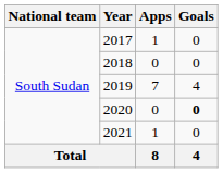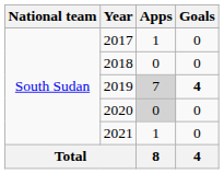2019 | Apps: no background -> lightgrey background
2019 | Goals: normal -> bold
2020 | Apps: no background -> lightgrey background
2020 | Goals: bold -> normal
